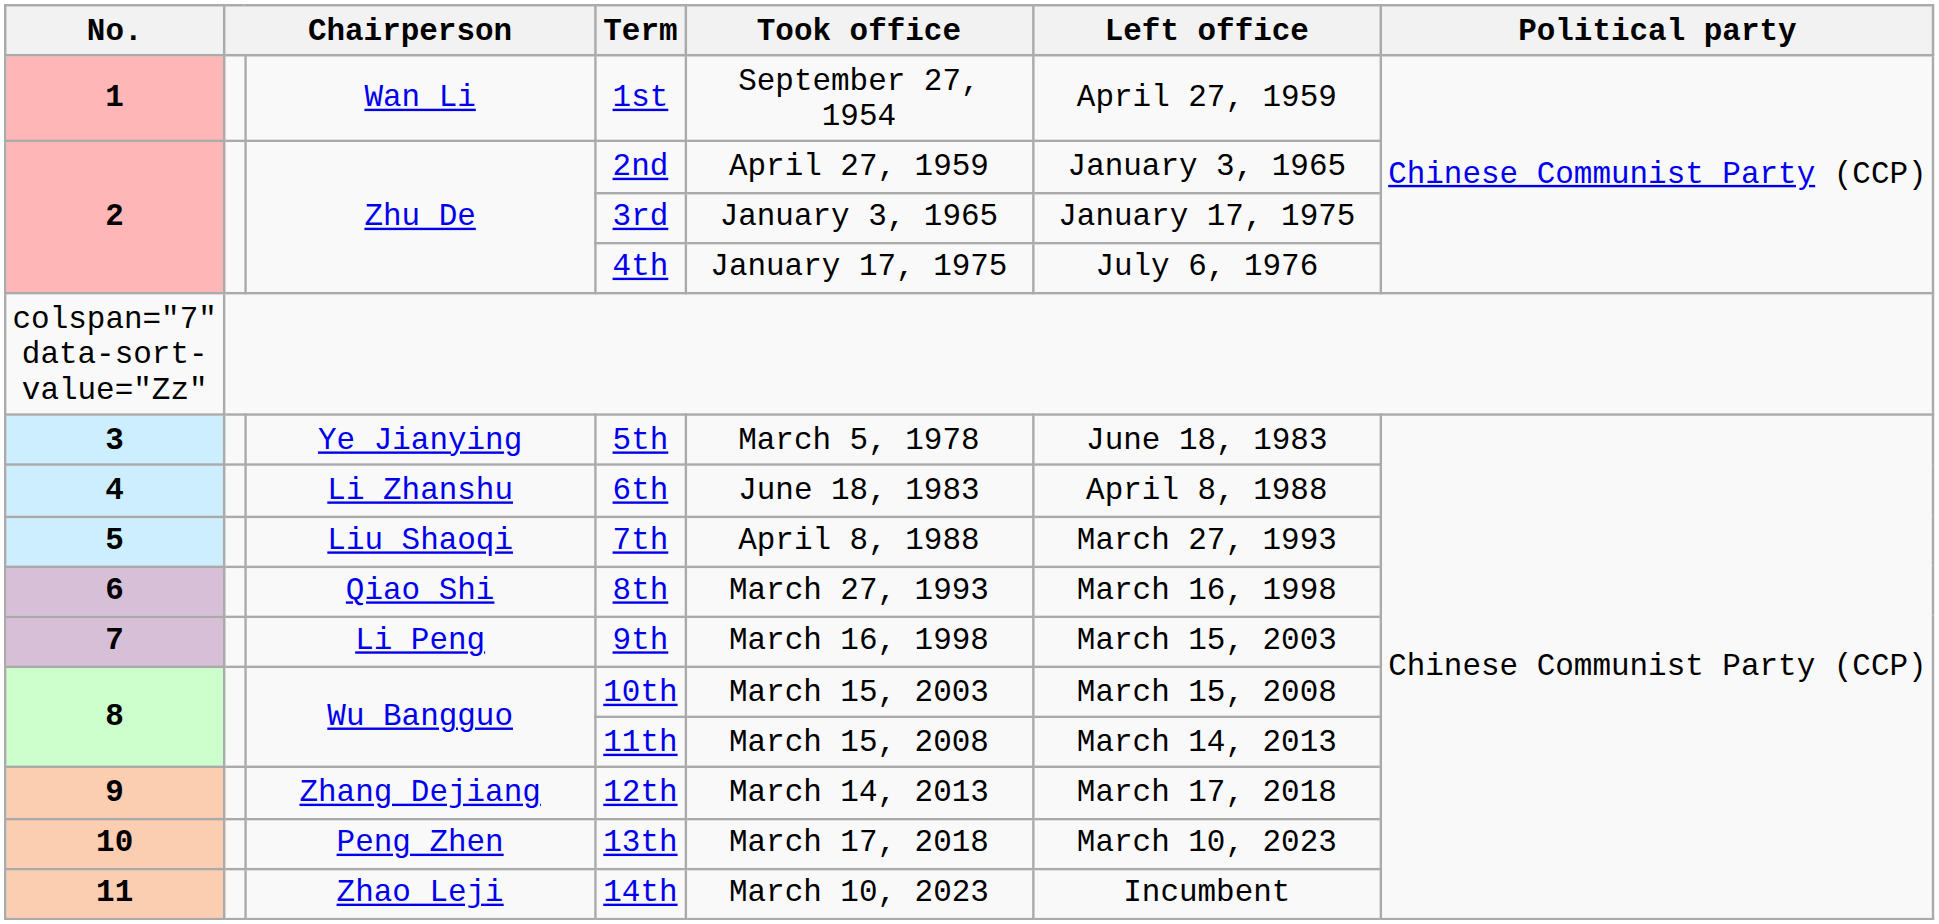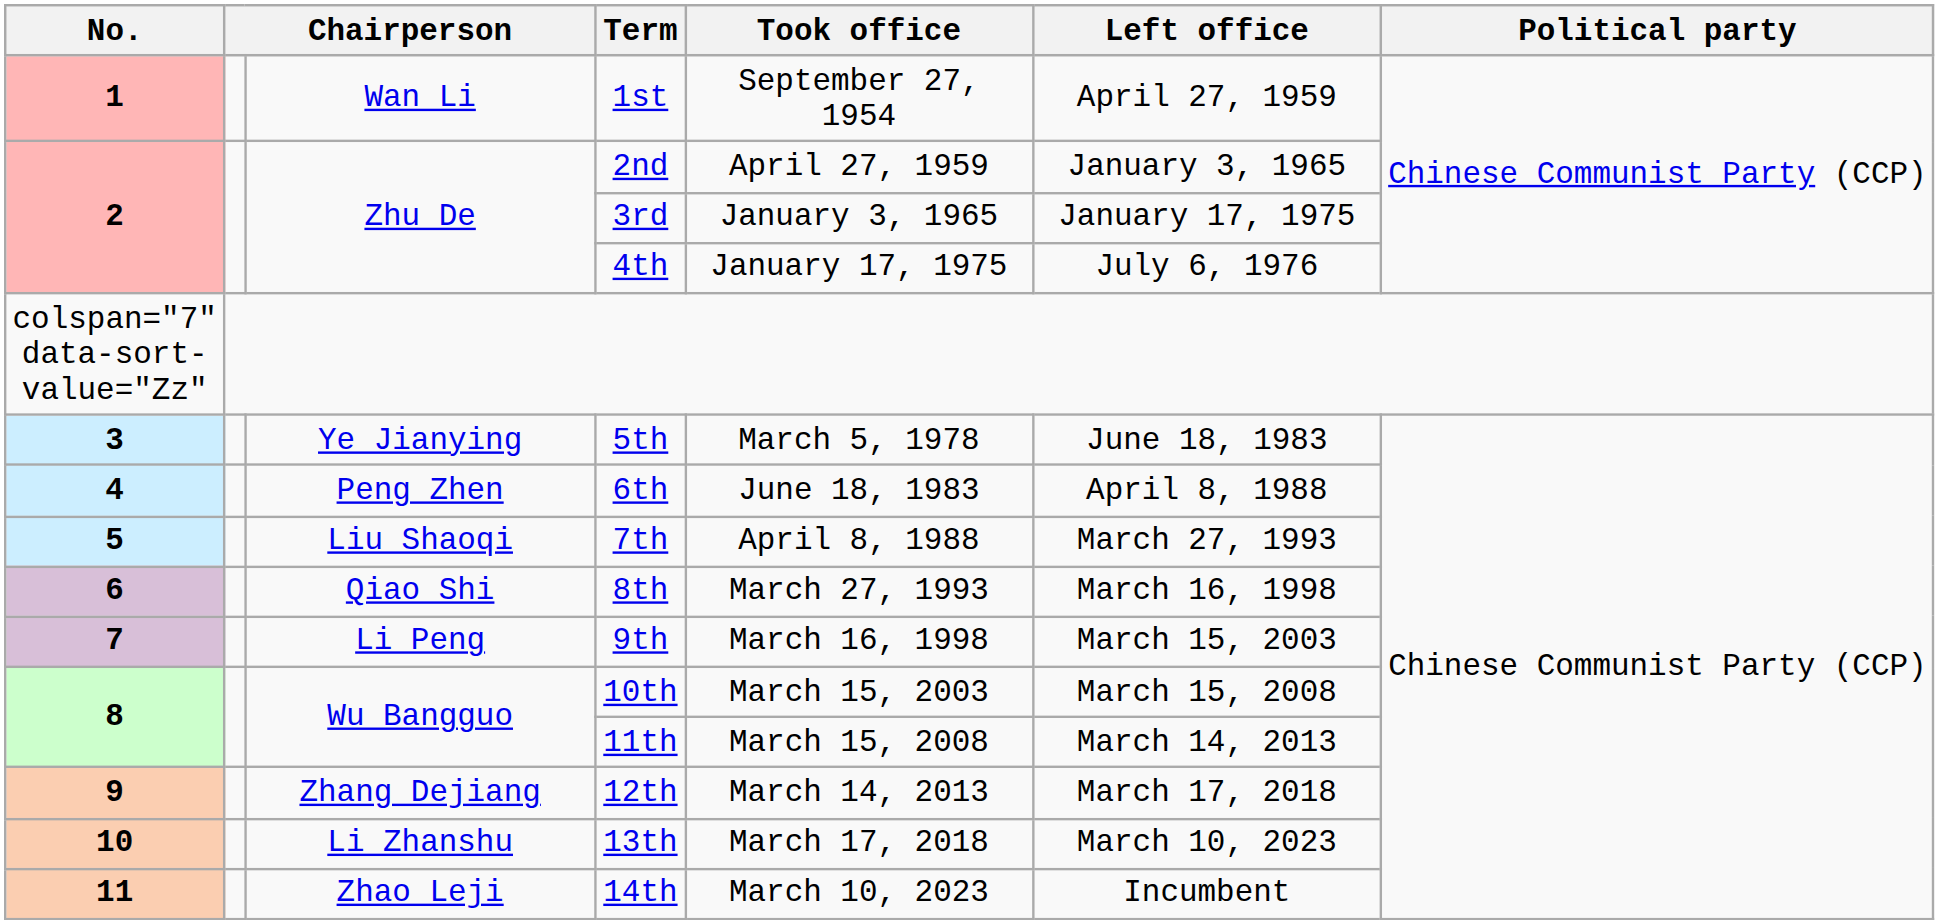6th | column 3: Li Zhanshu -> Peng Zhen
13th | column 3: Peng Zhen -> Li Zhanshu
